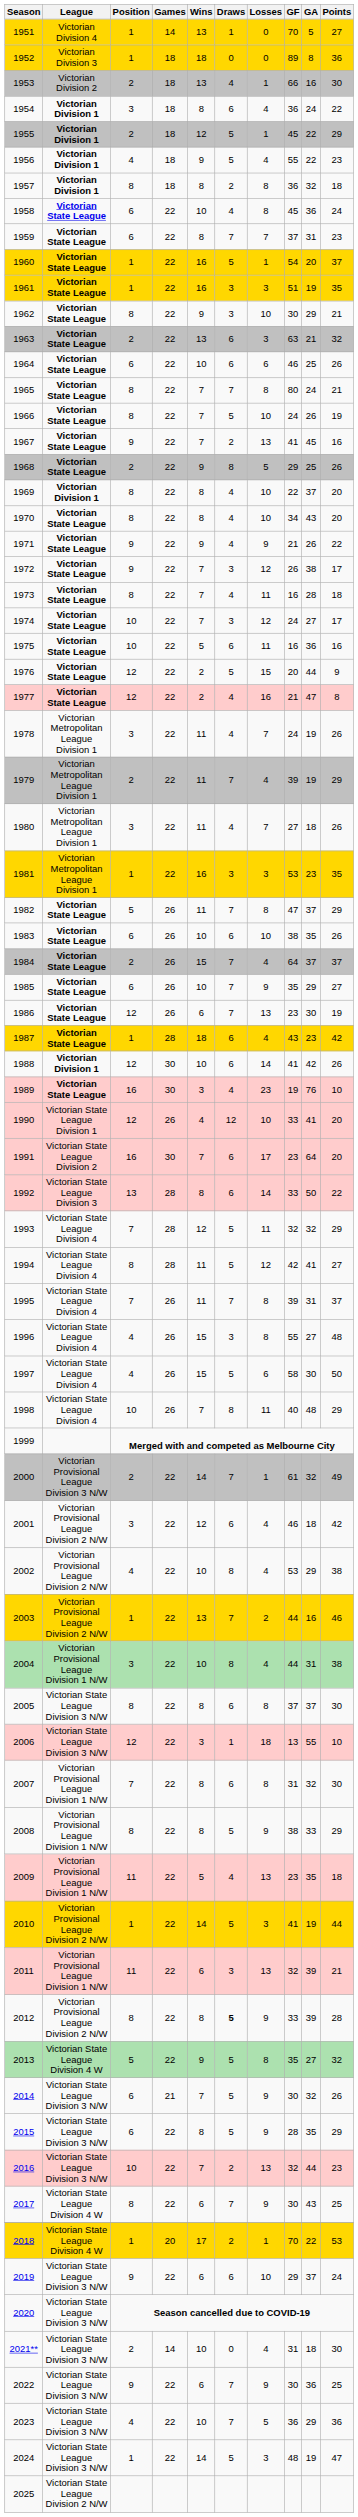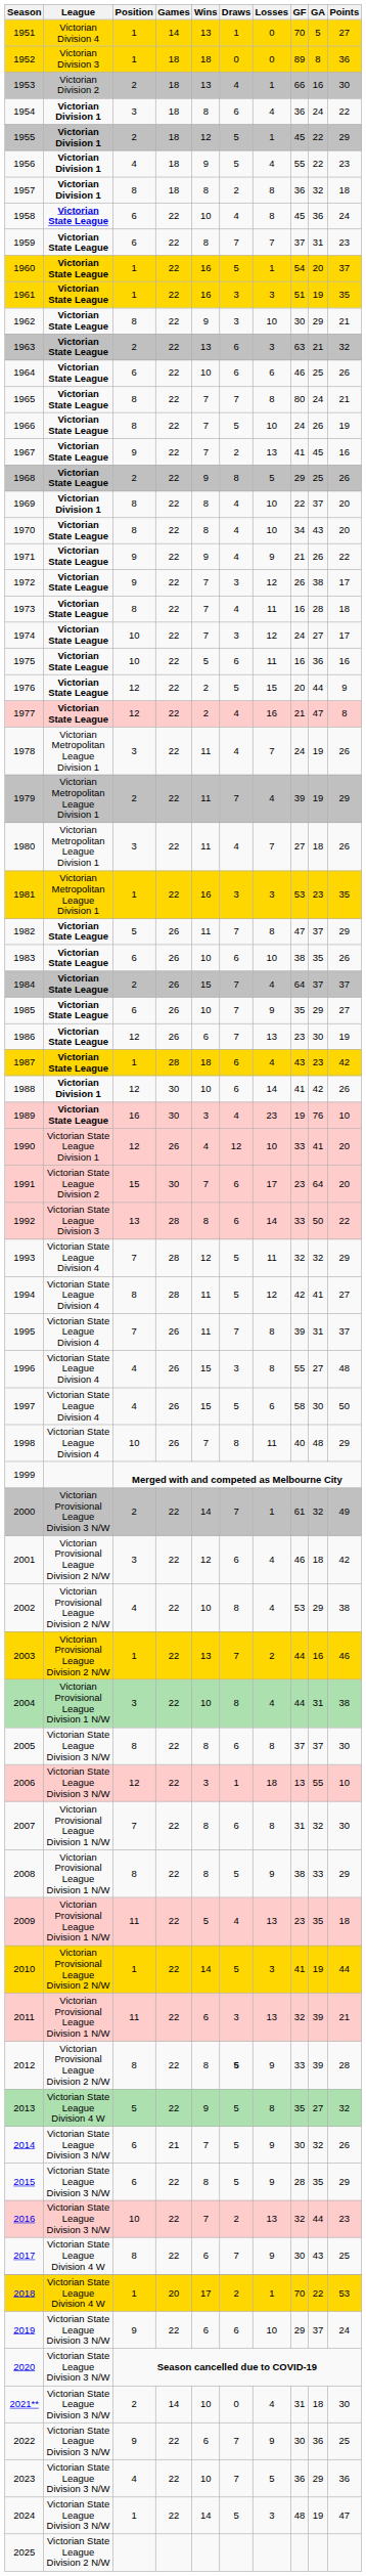1991 | Position: 16 -> 15
